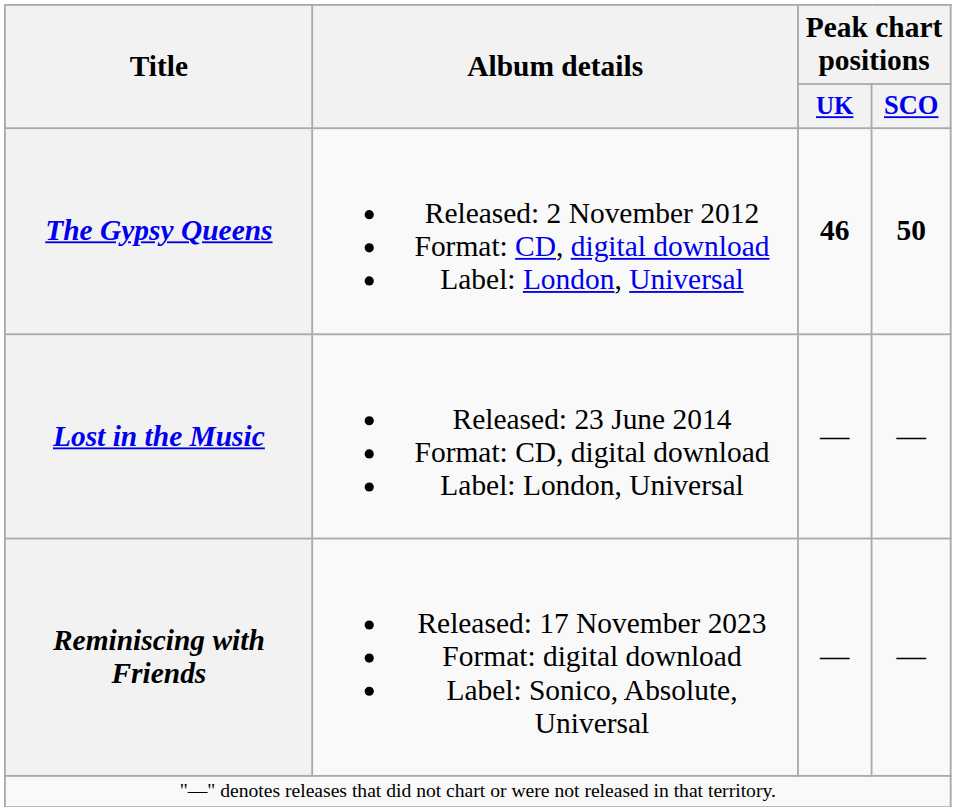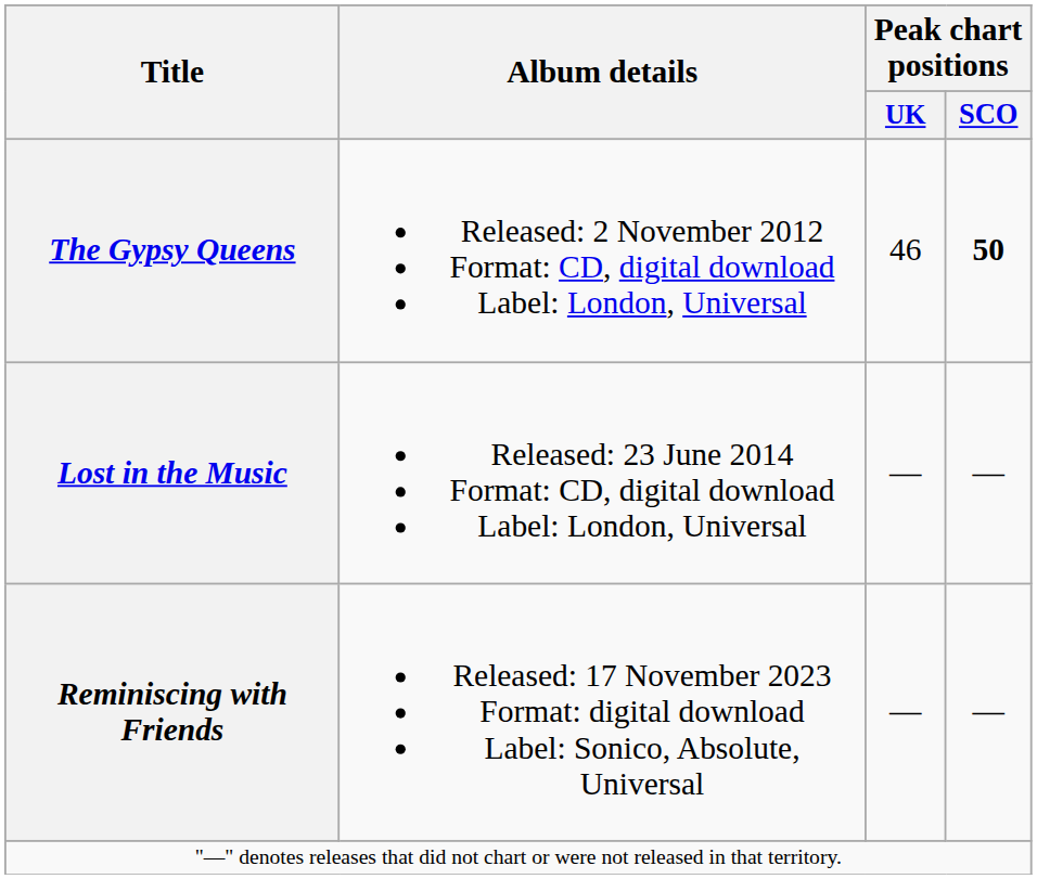The Gypsy Queens | Peak chart positions / UK: bold -> normal
